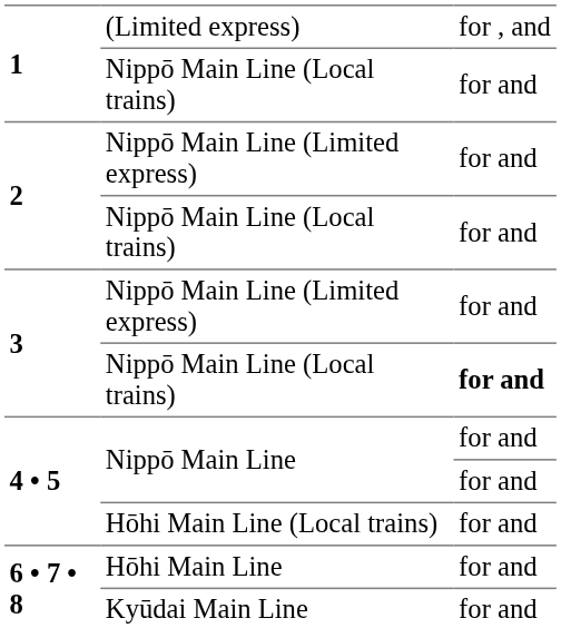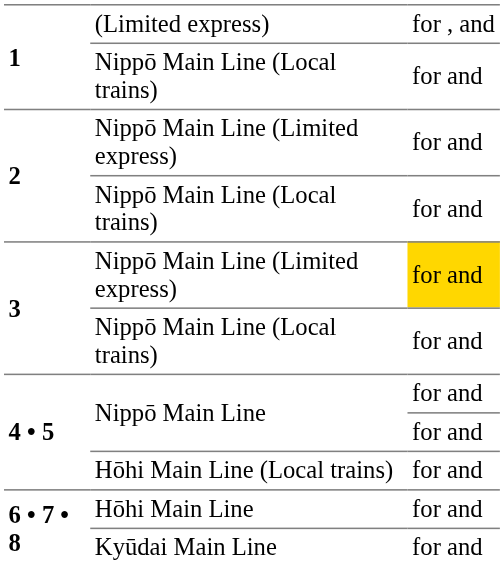3 / Nippō Main Line (Limited express) | column 3: no background -> gold background
3 / Nippō Main Line (Local trains) | column 3: bold -> normal
